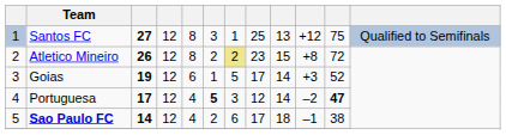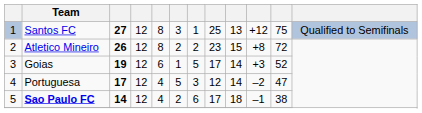Atletico Mineiro | column 7: khaki background -> no background
Portuguesa | column 6: bold -> normal
Portuguesa | column 11: bold -> normal
